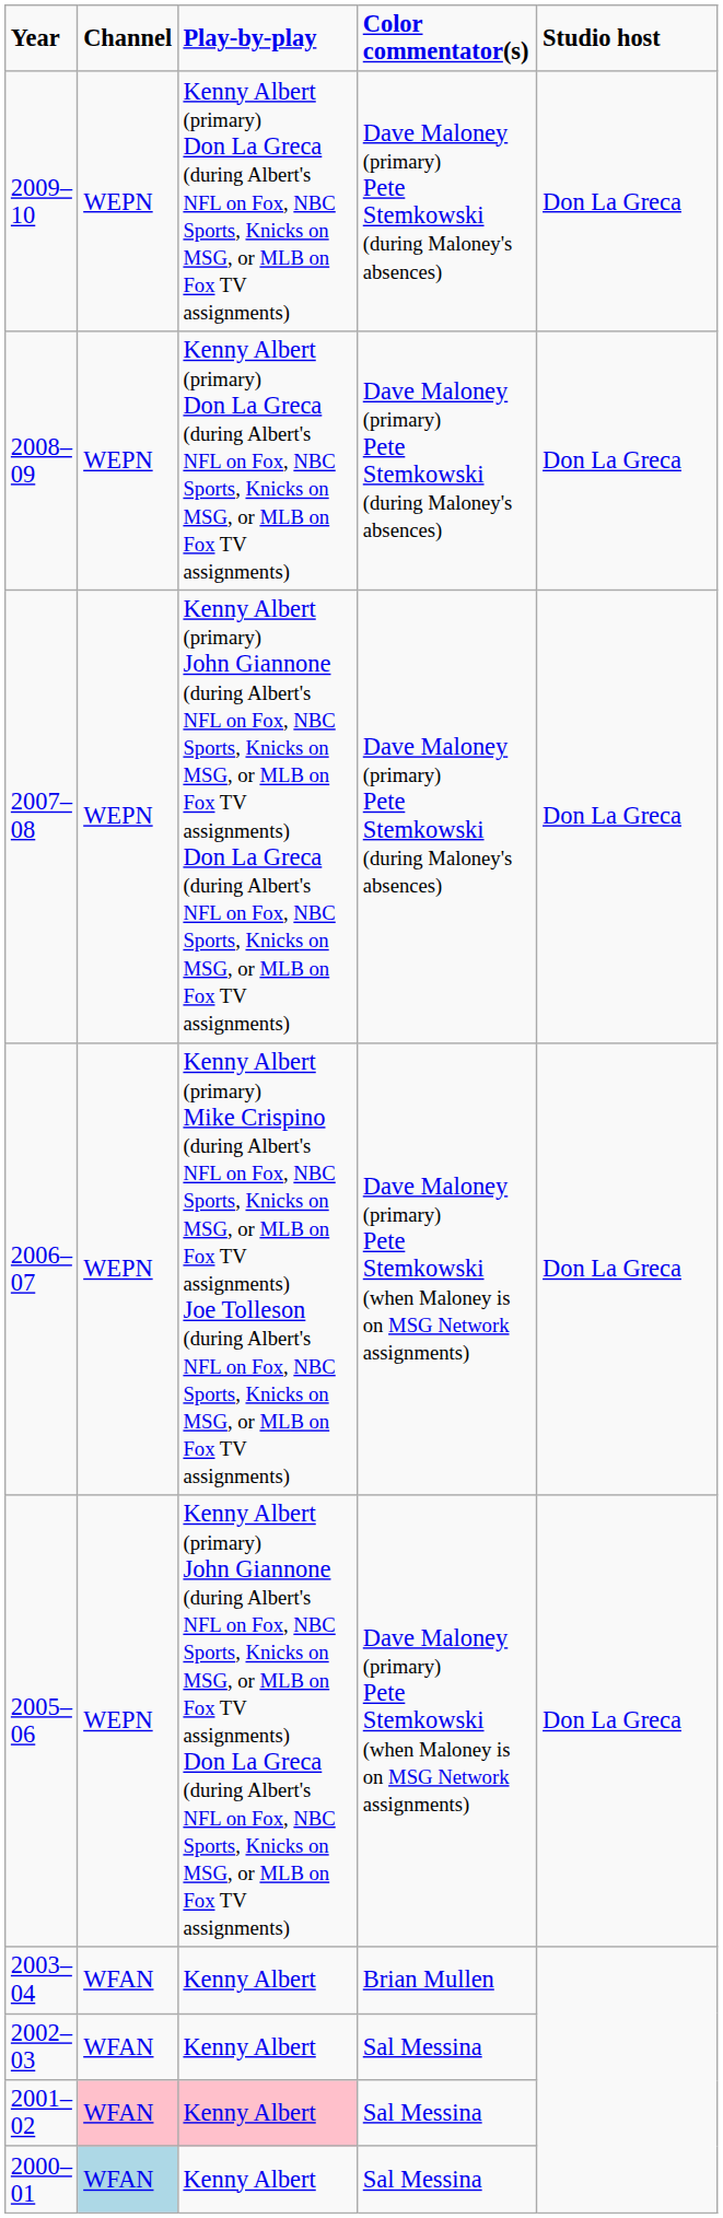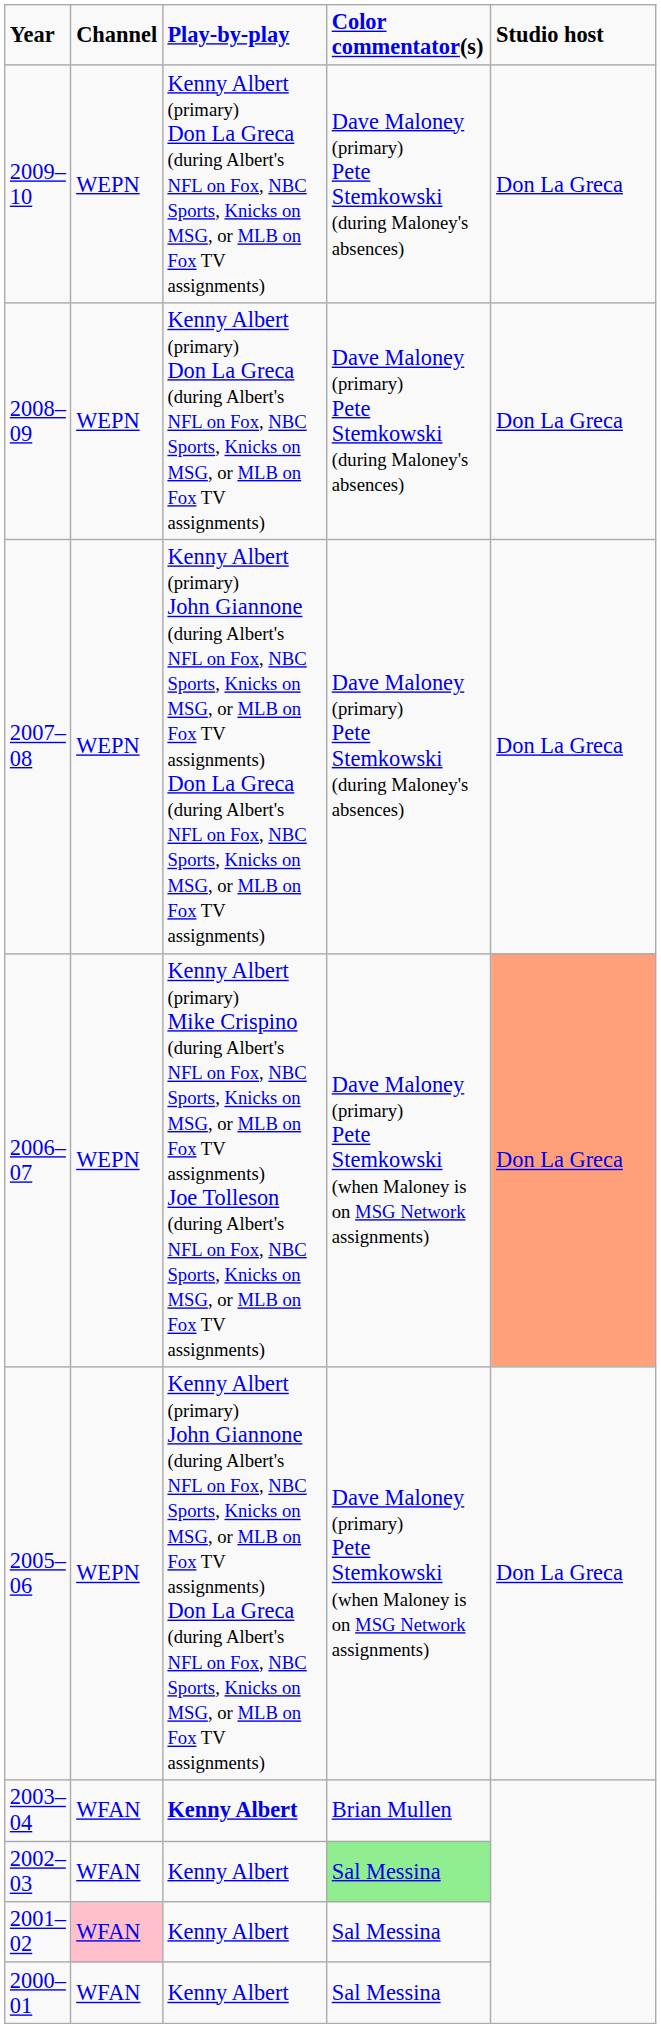2006–07 | Studio host: no background -> lightsalmon background
2003–04 | Play-by-play: normal -> bold
2002–03 | Color commentator(s): no background -> lightgreen background
2001–02 | Play-by-play: pink background -> no background
2000–01 | Channel: lightblue background -> no background
